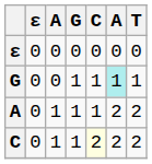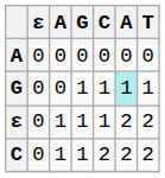row 2 | column 1: ε -> A
row 4 | column 1: A -> ε
row 5 | C: lightyellow background -> no background
